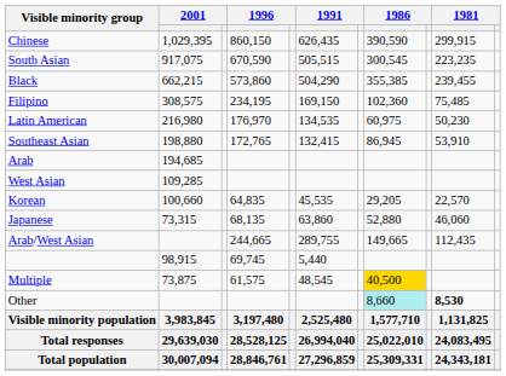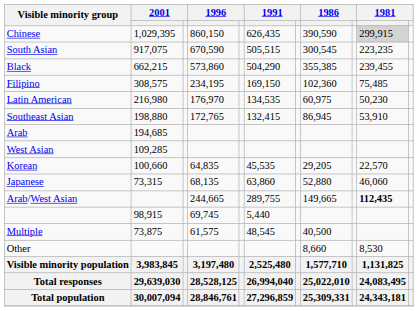Chinese | column 10: no background -> lightgrey background
Arab/West Asian | column 10: normal -> bold
Multiple | column 8: gold background -> no background
Other | column 8: paleturquoise background -> no background
Other | column 10: bold -> normal
